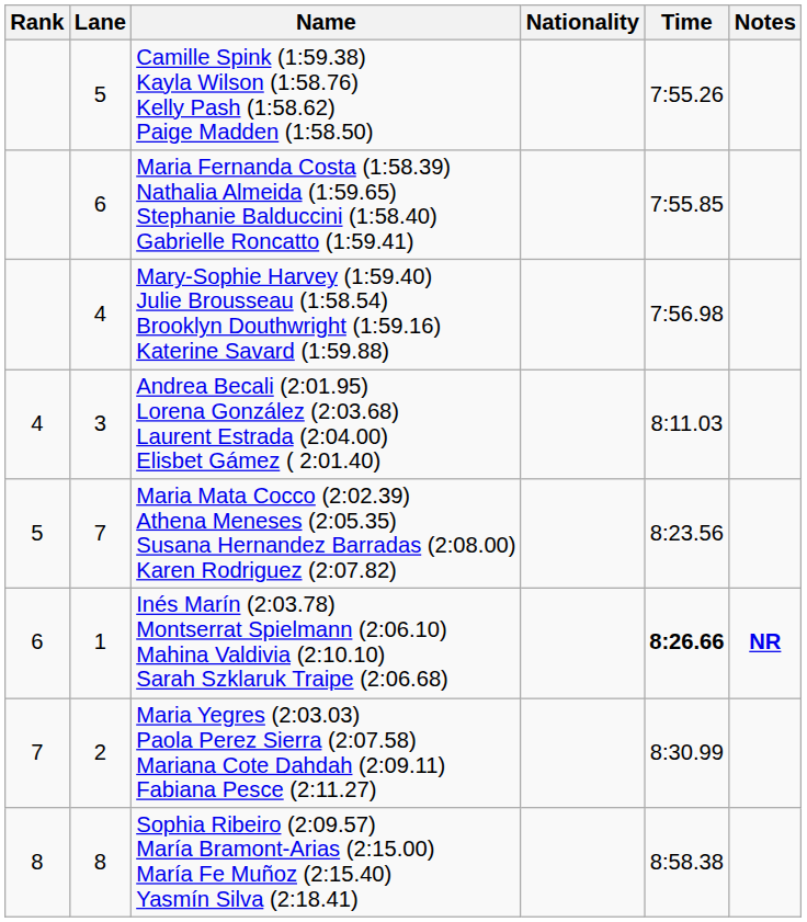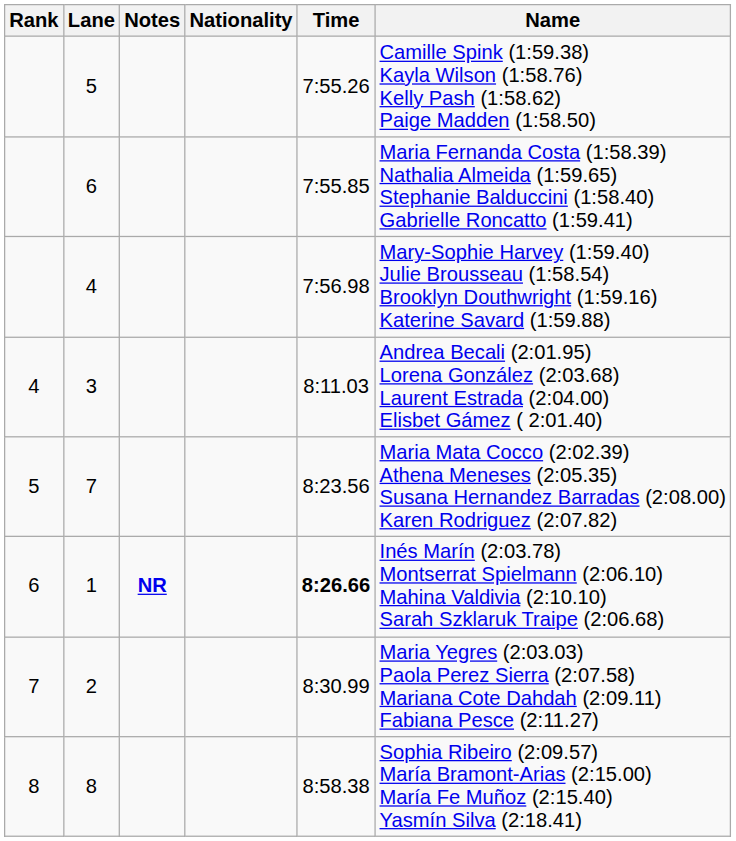columns swapped: Name <-> Notes
